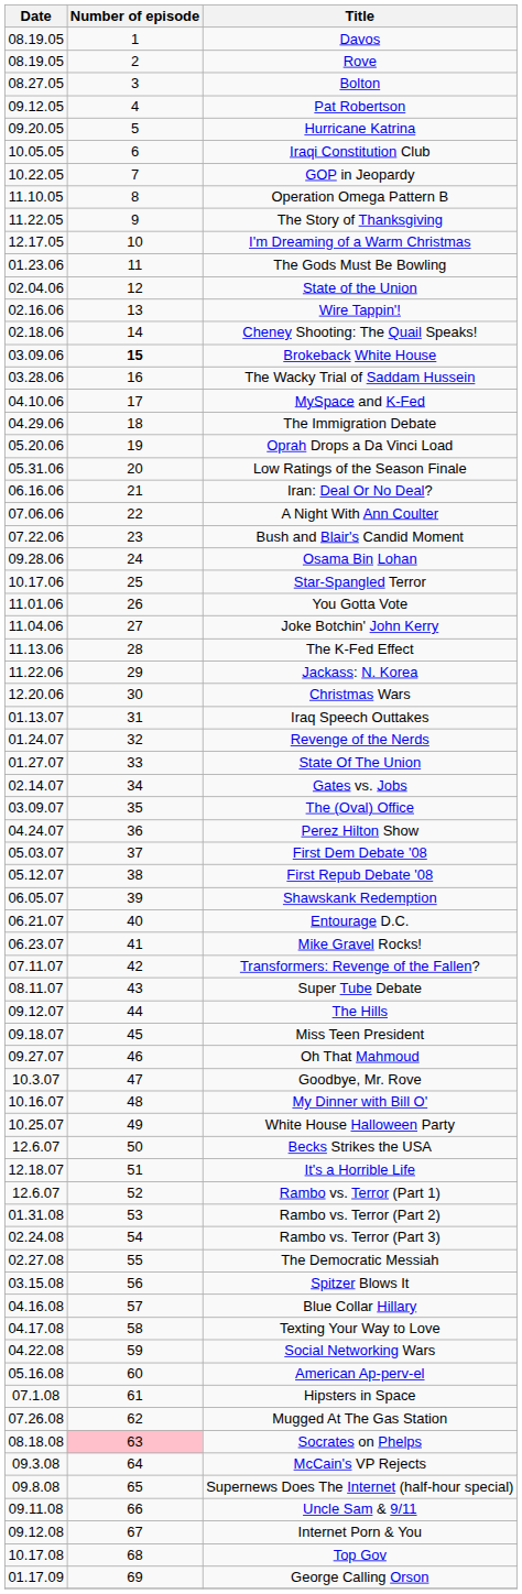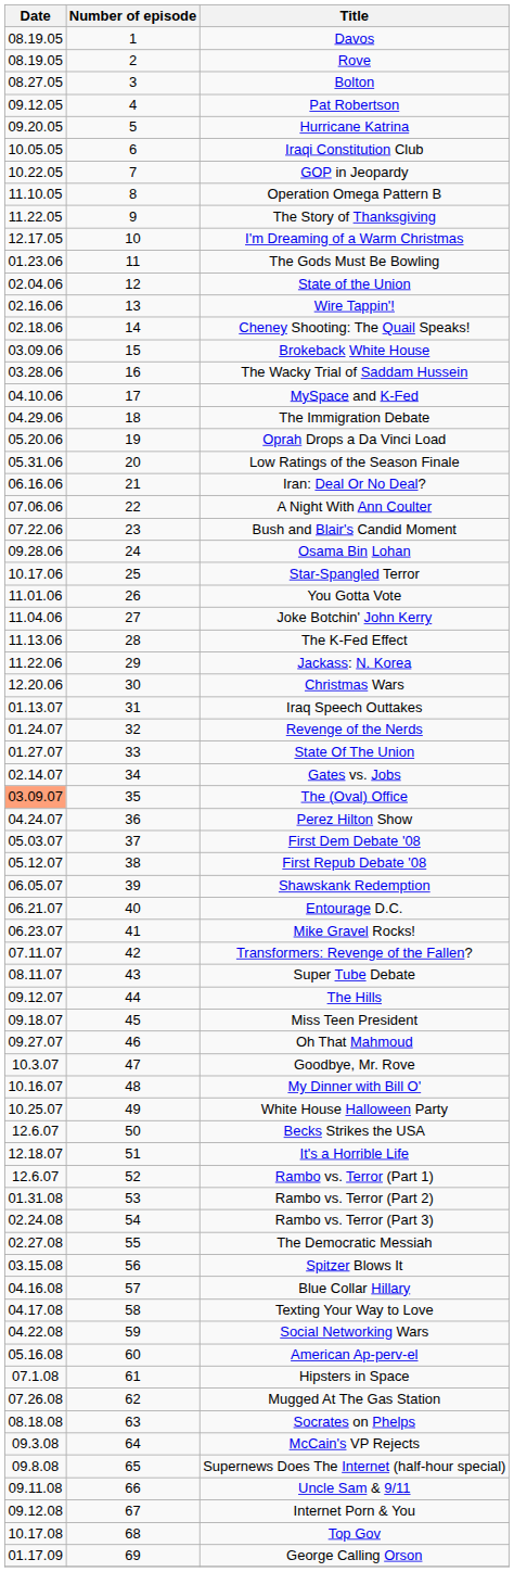Brokeback White House | Number of episode: bold -> normal
The (Oval) Office | Date: no background -> lightsalmon background
Socrates on Phelps | Number of episode: pink background -> no background
